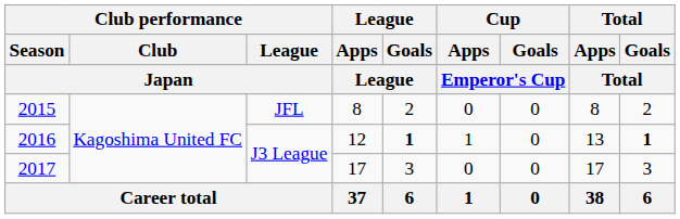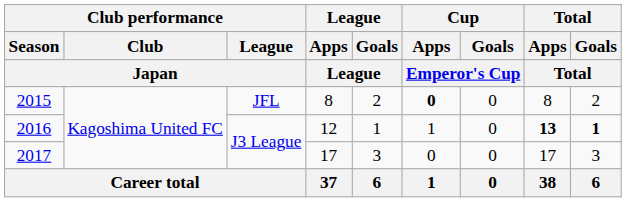2015 | Cup / Apps / Emperor's Cup: normal -> bold
2016 | League / Goals / League: bold -> normal
2016 | Total / Apps / Total: normal -> bold
